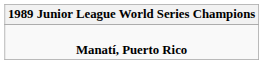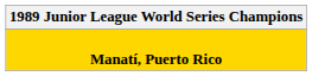row 2 | column 1: no background -> gold background
